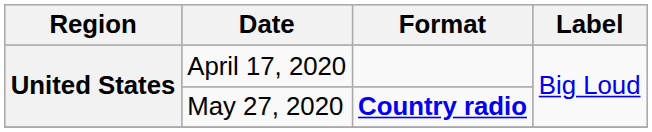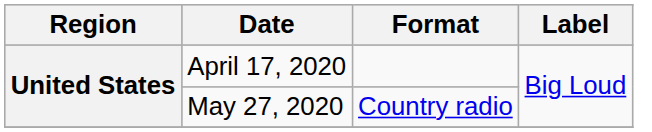May 27, 2020 | Format: bold -> normal
